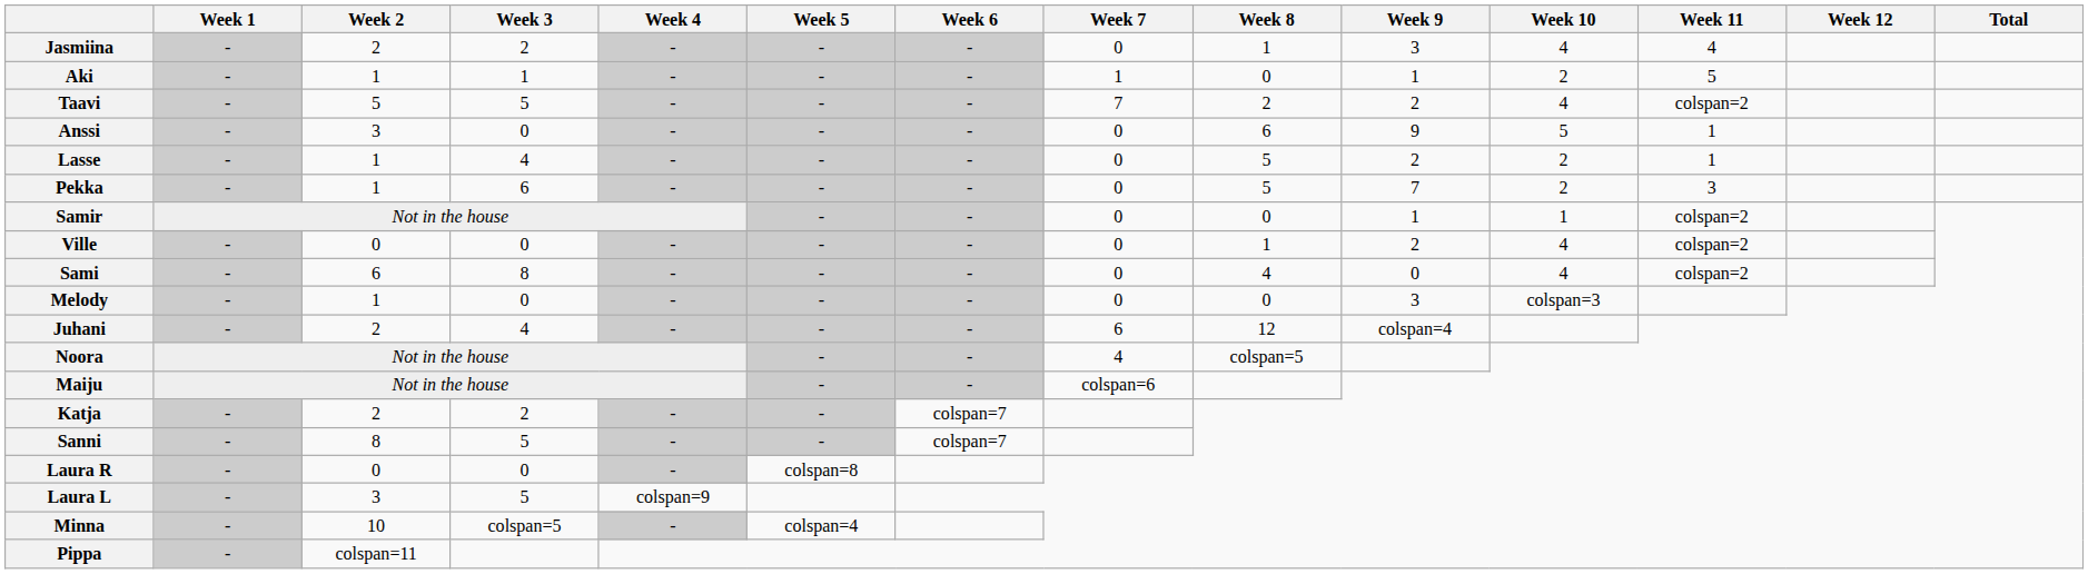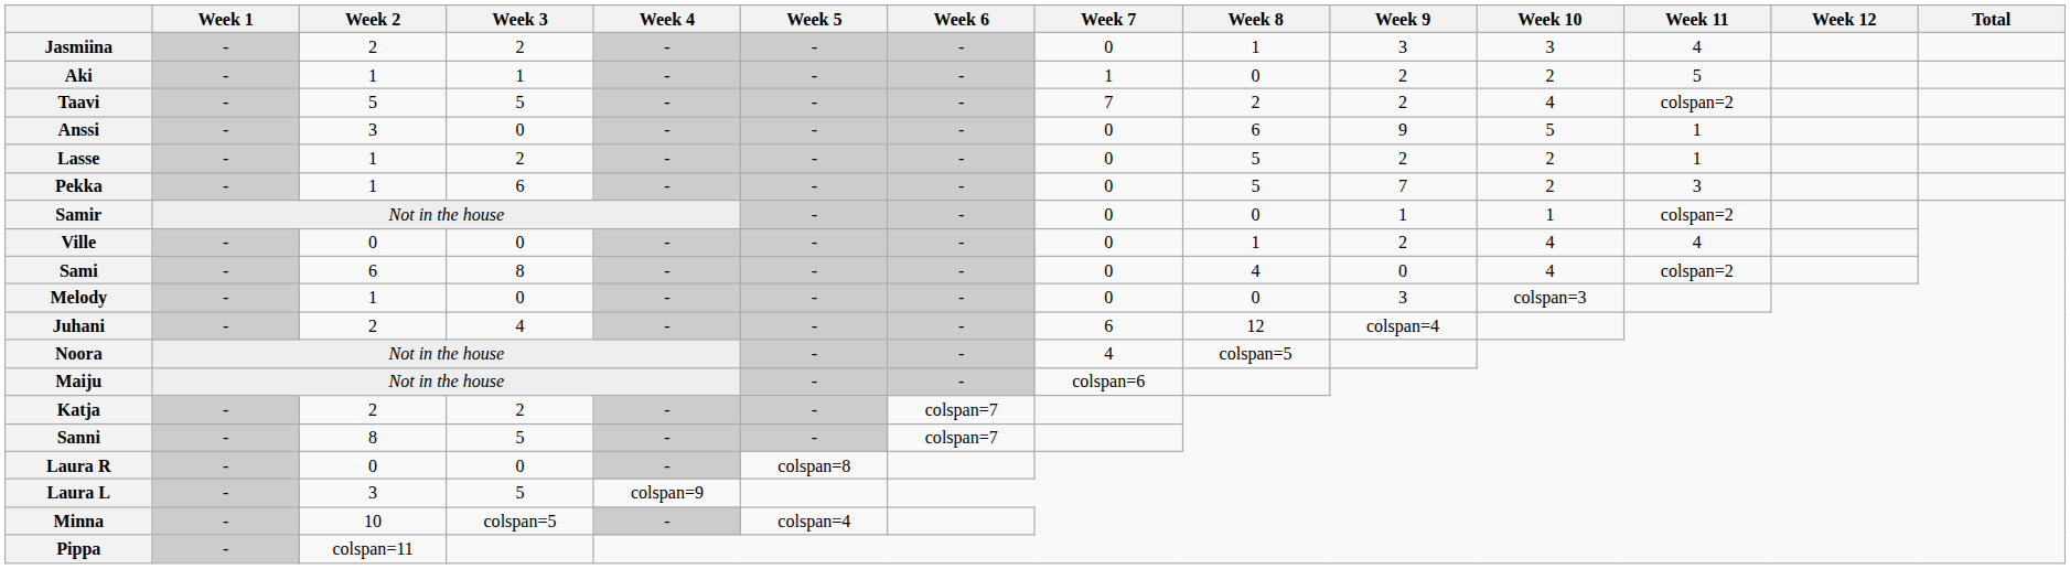Jasmiina | Week 10: 4 -> 3
Aki | Week 9: 1 -> 2
Lasse | Week 3: 4 -> 2
Ville | Week 11: colspan=2 -> 4
